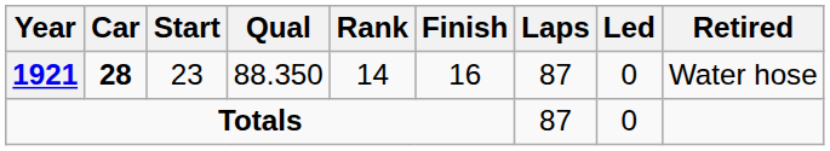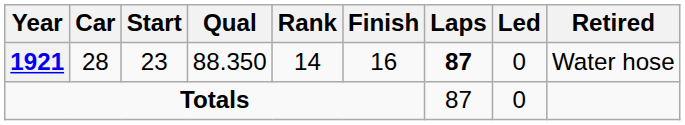1921 | Car: bold -> normal
1921 | Laps: normal -> bold
